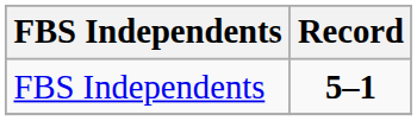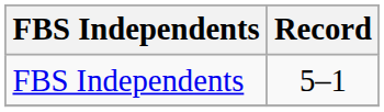row 2 | Record: bold -> normal
